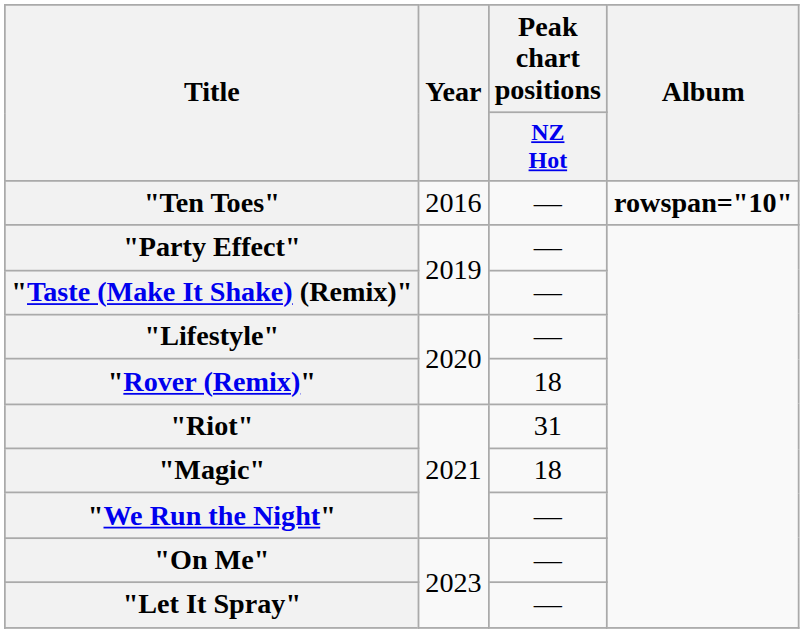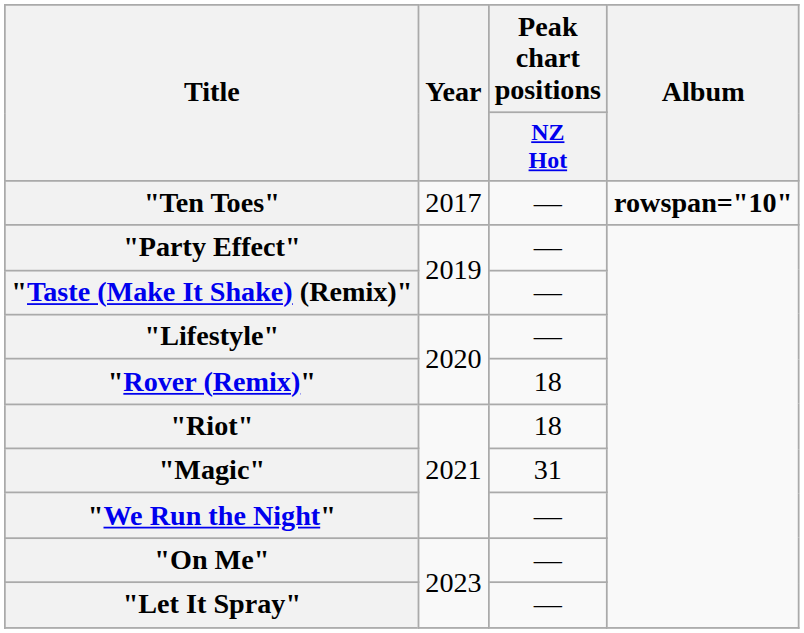"Ten Toes" | Year: 2016 -> 2017
"Riot" | Peak chart positions / NZ Hot: 31 -> 18
"Magic" | Peak chart positions / NZ Hot: 18 -> 31
